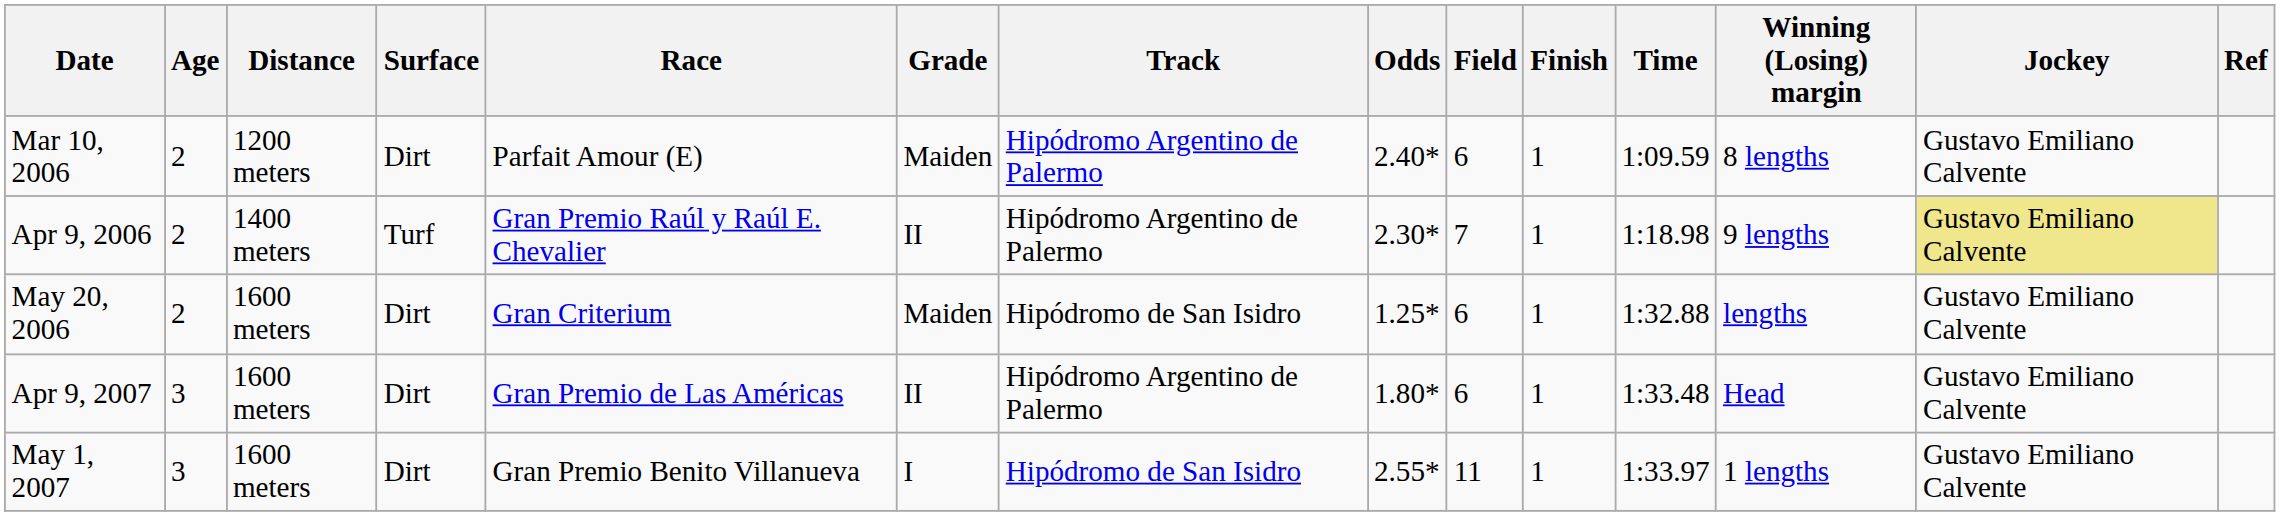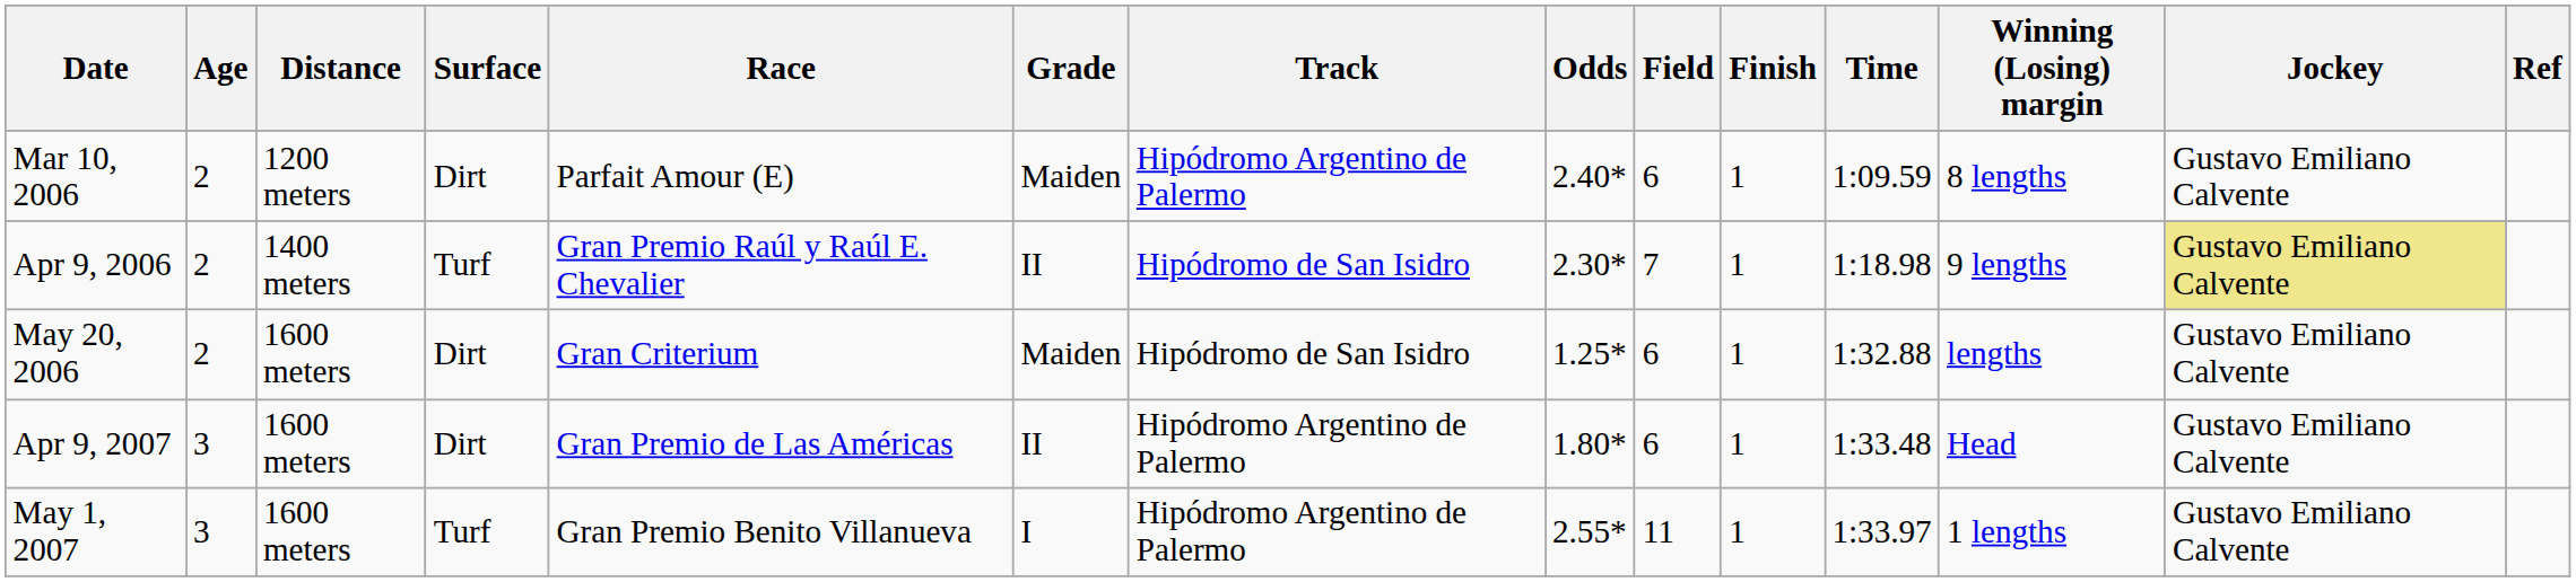Apr 9, 2006 | Track: Hipódromo Argentino de Palermo -> Hipódromo de San Isidro
May 1, 2007 | Surface: Dirt -> Turf
May 1, 2007 | Track: Hipódromo de San Isidro -> Hipódromo Argentino de Palermo
